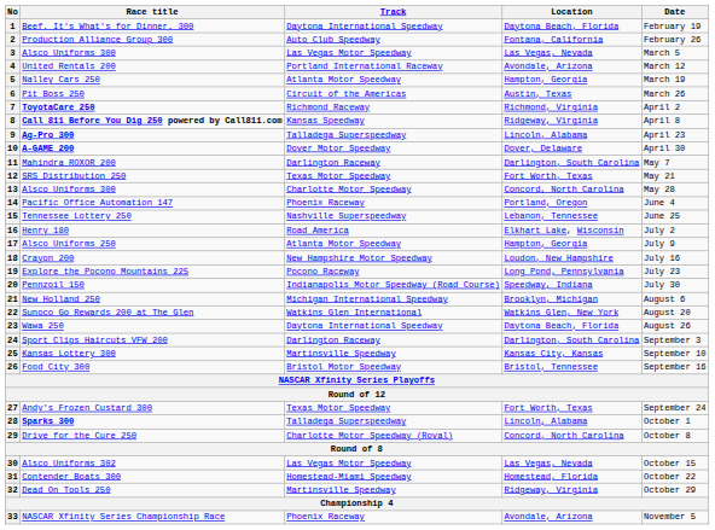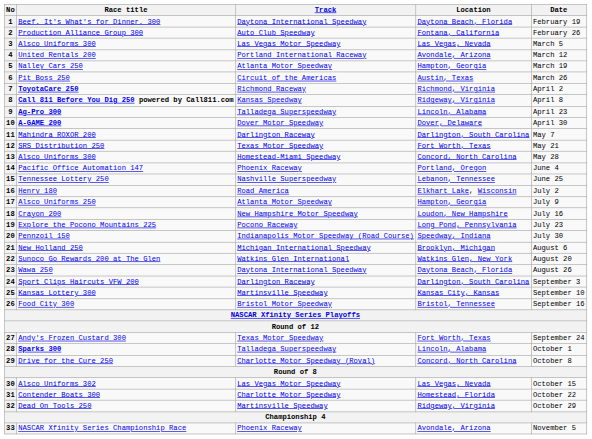13 | Track: Charlotte Motor Speedway -> Homestead-Miami Speedway
31 | Track: Homestead-Miami Speedway -> Charlotte Motor Speedway
